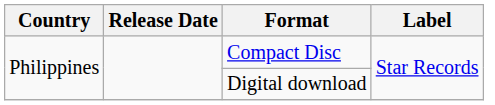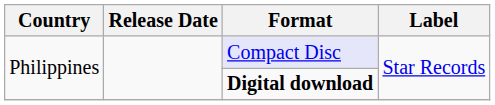Compact Disc | Format: no background -> lavender background
Digital download | Format: normal -> bold
